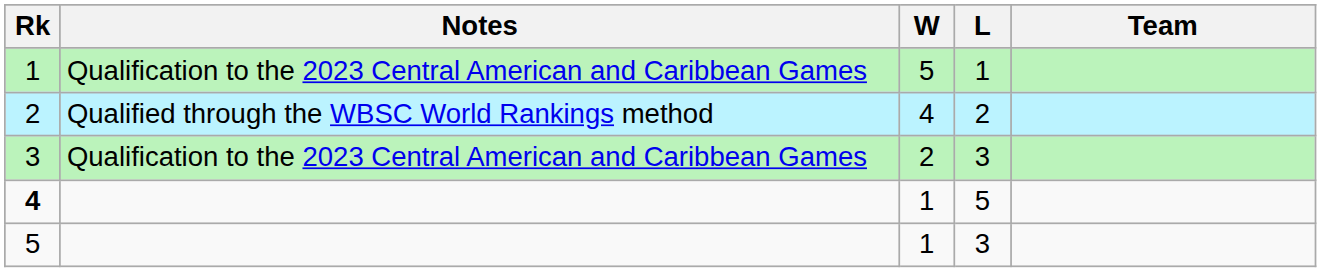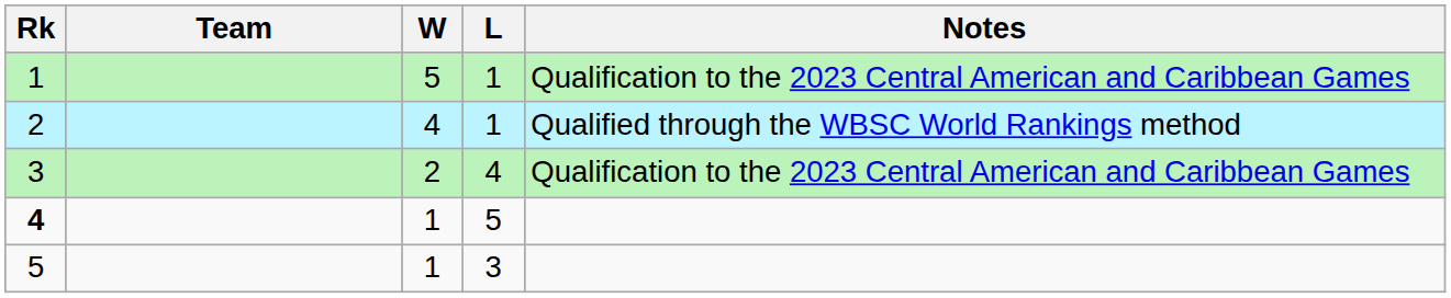columns swapped: Team <-> Notes
row 3 | L: 2 -> 1
row 4 | L: 3 -> 4
